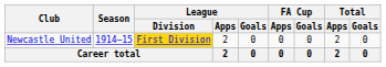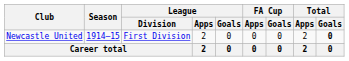Newcastle United | League / Division: gold background -> no background
Newcastle United | Total / Goals: normal -> bold
